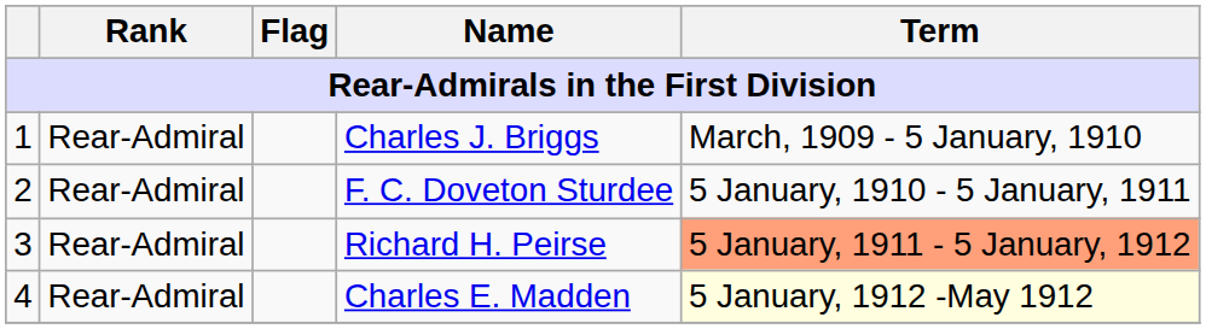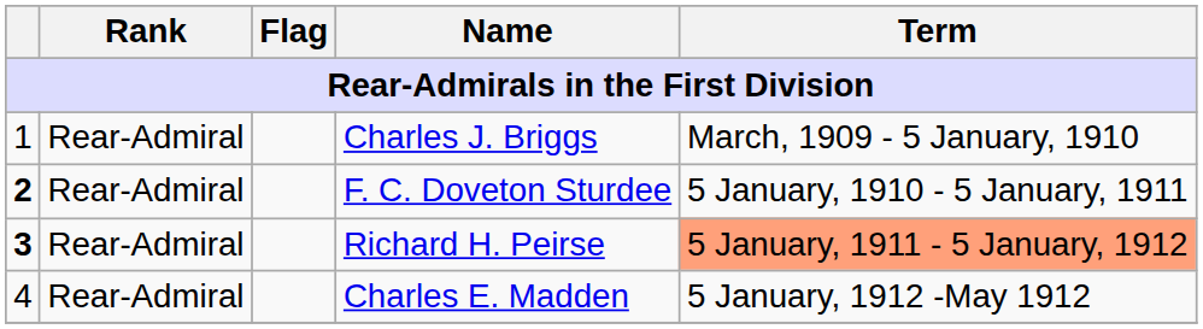F. C. Doveton Sturdee | column 1: normal -> bold
Richard H. Peirse | column 1: normal -> bold
Charles E. Madden | Term: lightyellow background -> no background
